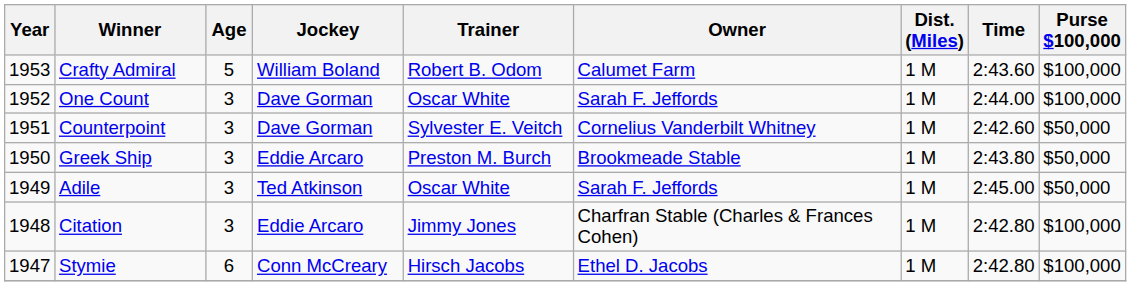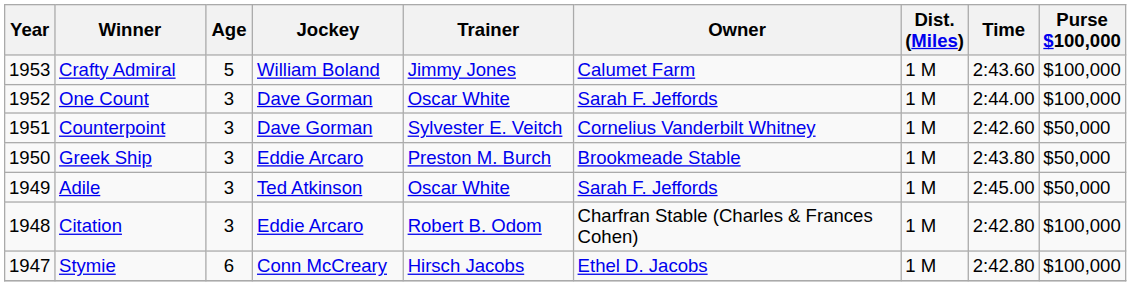Crafty Admiral | Trainer: Robert B. Odom -> Jimmy Jones
Citation | Trainer: Jimmy Jones -> Robert B. Odom
